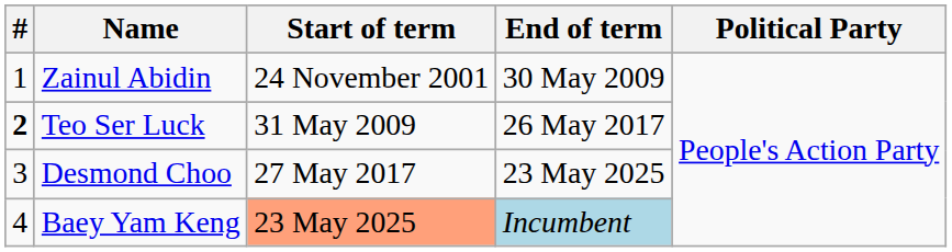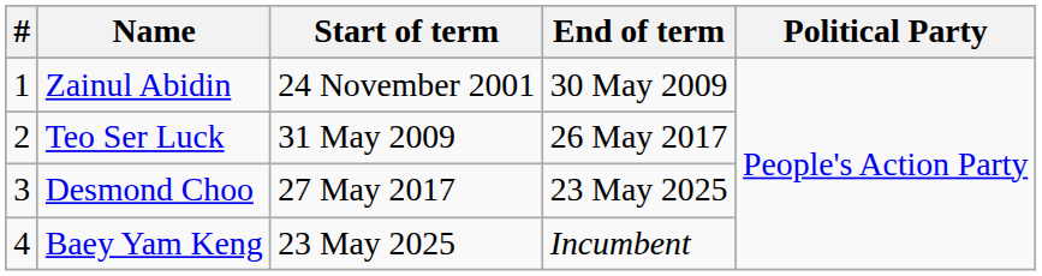Teo Ser Luck | #: bold -> normal
Baey Yam Keng | Start of term: lightsalmon background -> no background
Baey Yam Keng | End of term: lightblue background -> no background
